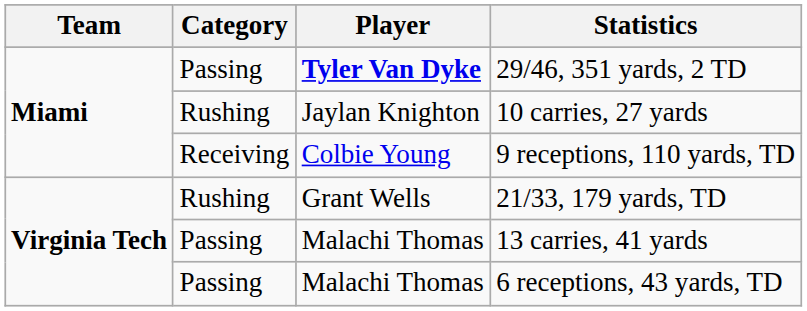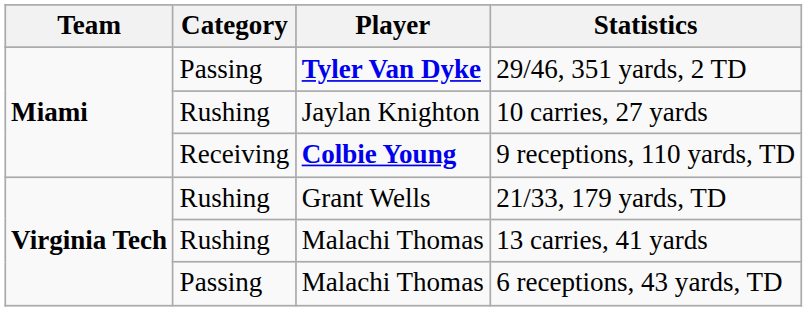9 receptions, 110 yards, TD | Player: normal -> bold
13 carries, 41 yards | Category: Passing -> Rushing
